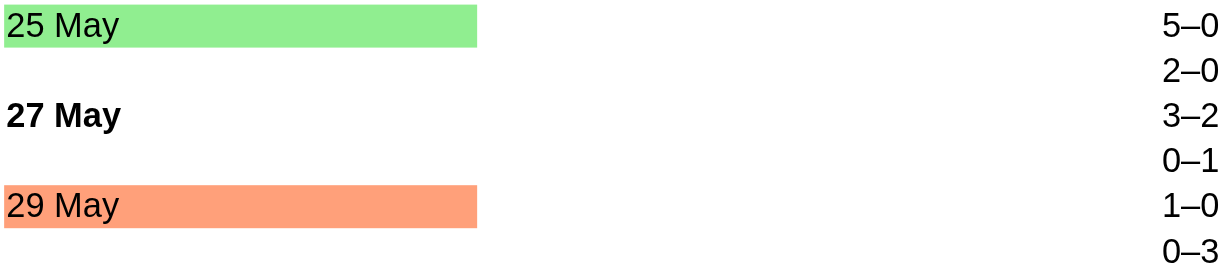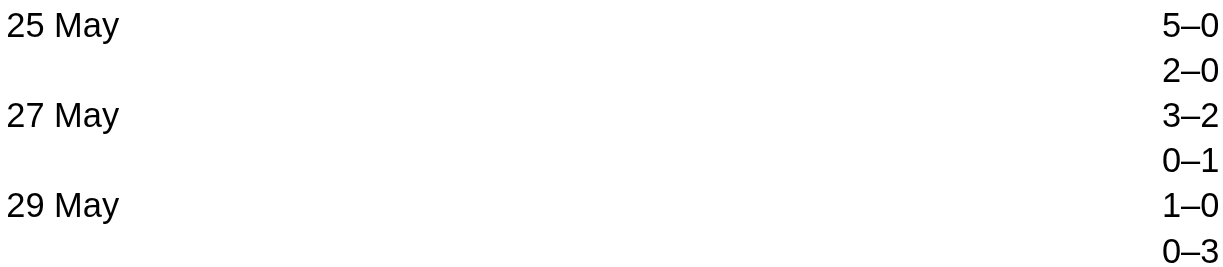5–0 | column 1: lightgreen background -> no background
3–2 | column 1: bold -> normal
1–0 | column 1: lightsalmon background -> no background
